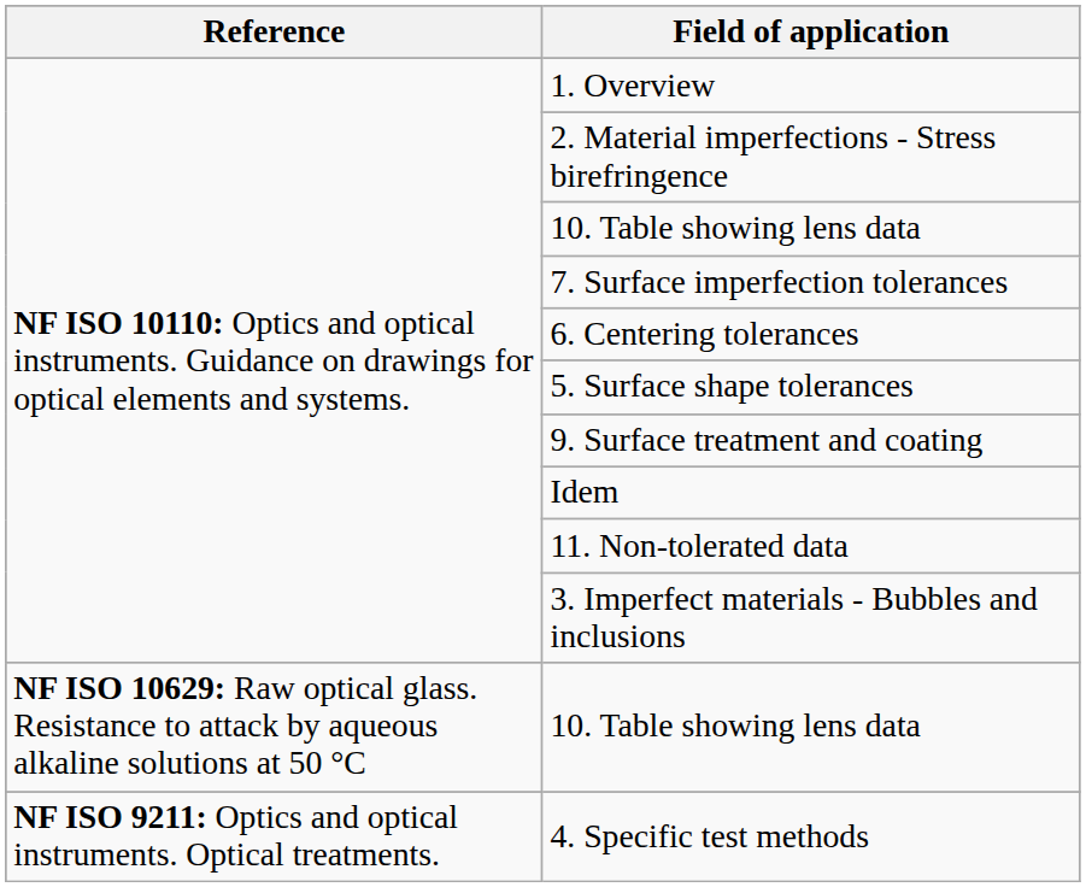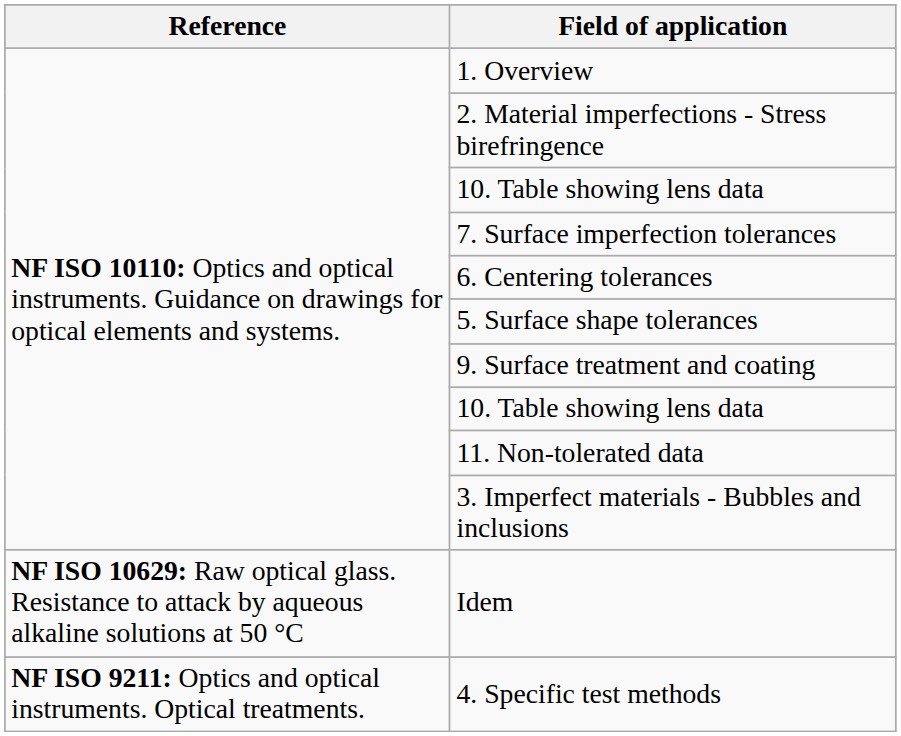row 9 | Field of application: Idem -> 10. Table showing lens data
row 12 | Field of application: 10. Table showing lens data -> Idem
